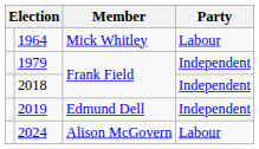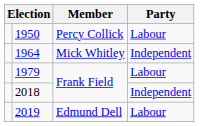+ row: 1950 | Percy Collick | Labour
1964 | Party: Labour -> Independent
1979 | Party: Independent -> Labour
2019 | Party: Independent -> Labour
- row: 2024 | Alison McGovern | Labour
